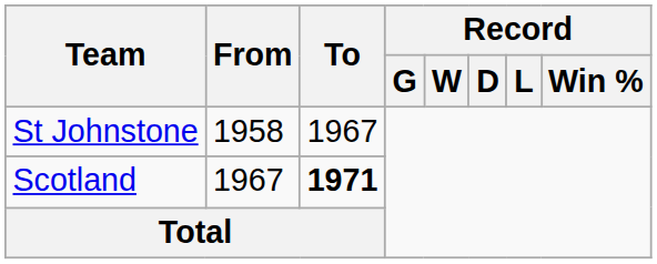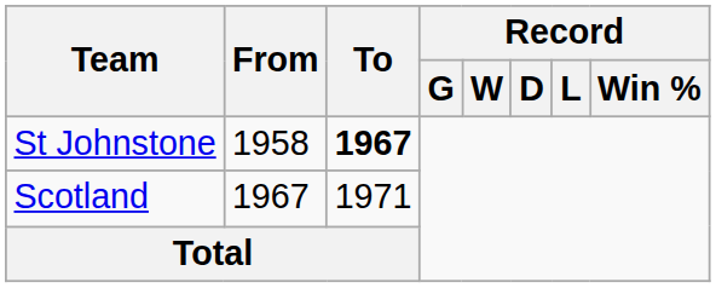St Johnstone | To: normal -> bold
Scotland | To: bold -> normal
